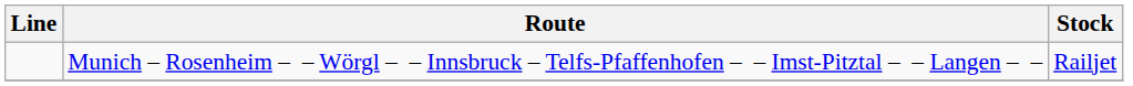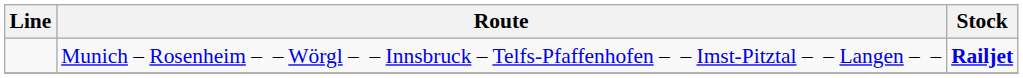row 2 | Stock: normal -> bold
